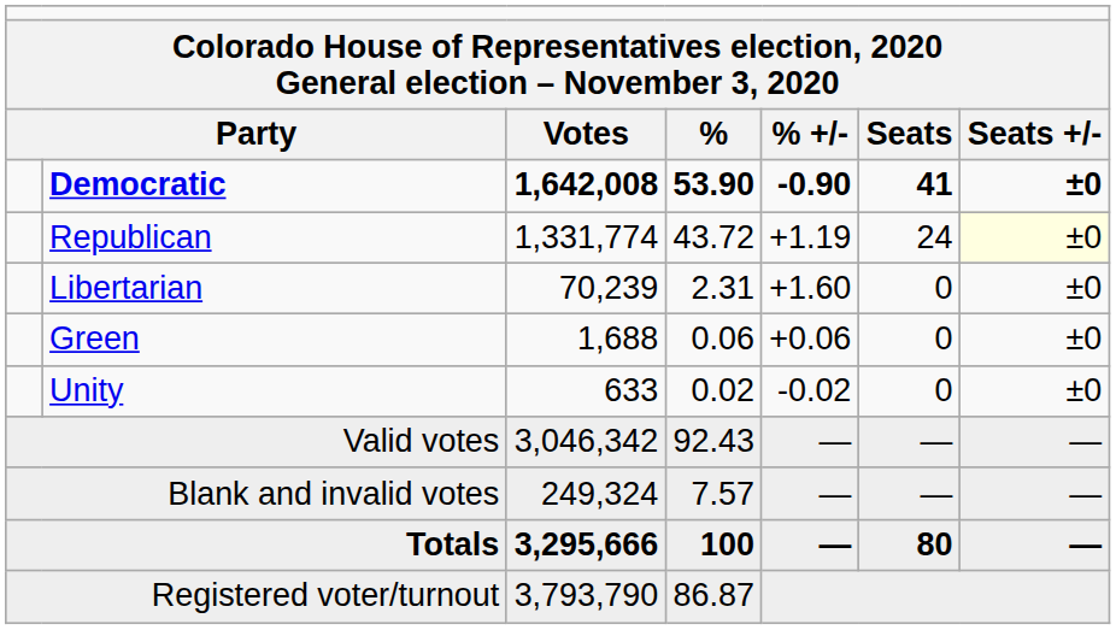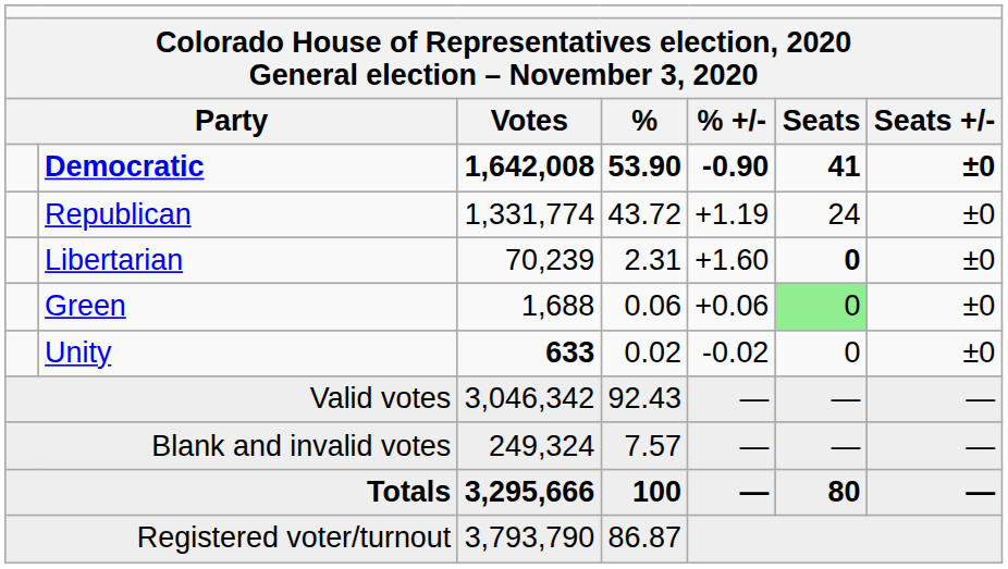Republican | column 7: lightyellow background -> no background
Libertarian | column 6: normal -> bold
Green | column 6: no background -> lightgreen background
Unity | column 3: normal -> bold
